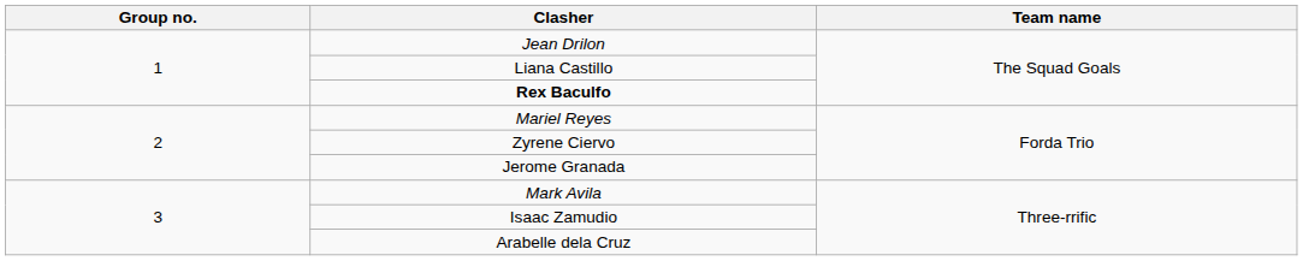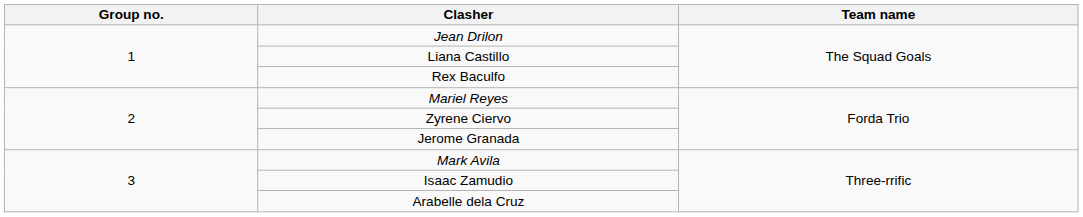Rex Baculfo | Clasher: bold -> normal
